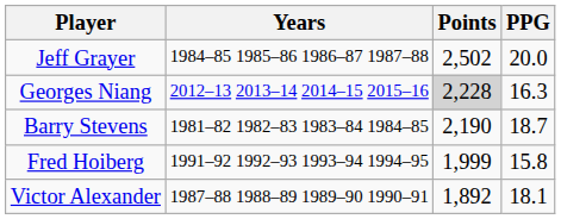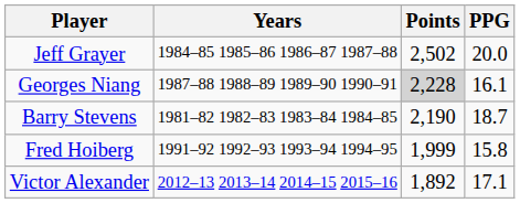Georges Niang | Years: 2012–13 2013–14 2014–15 2015–16 -> 1987–88 1988–89 1989–90 1990–91
Georges Niang | PPG: 16.3 -> 16.1
Victor Alexander | Years: 1987–88 1988–89 1989–90 1990–91 -> 2012–13 2013–14 2014–15 2015–16
Victor Alexander | PPG: 18.1 -> 17.1
